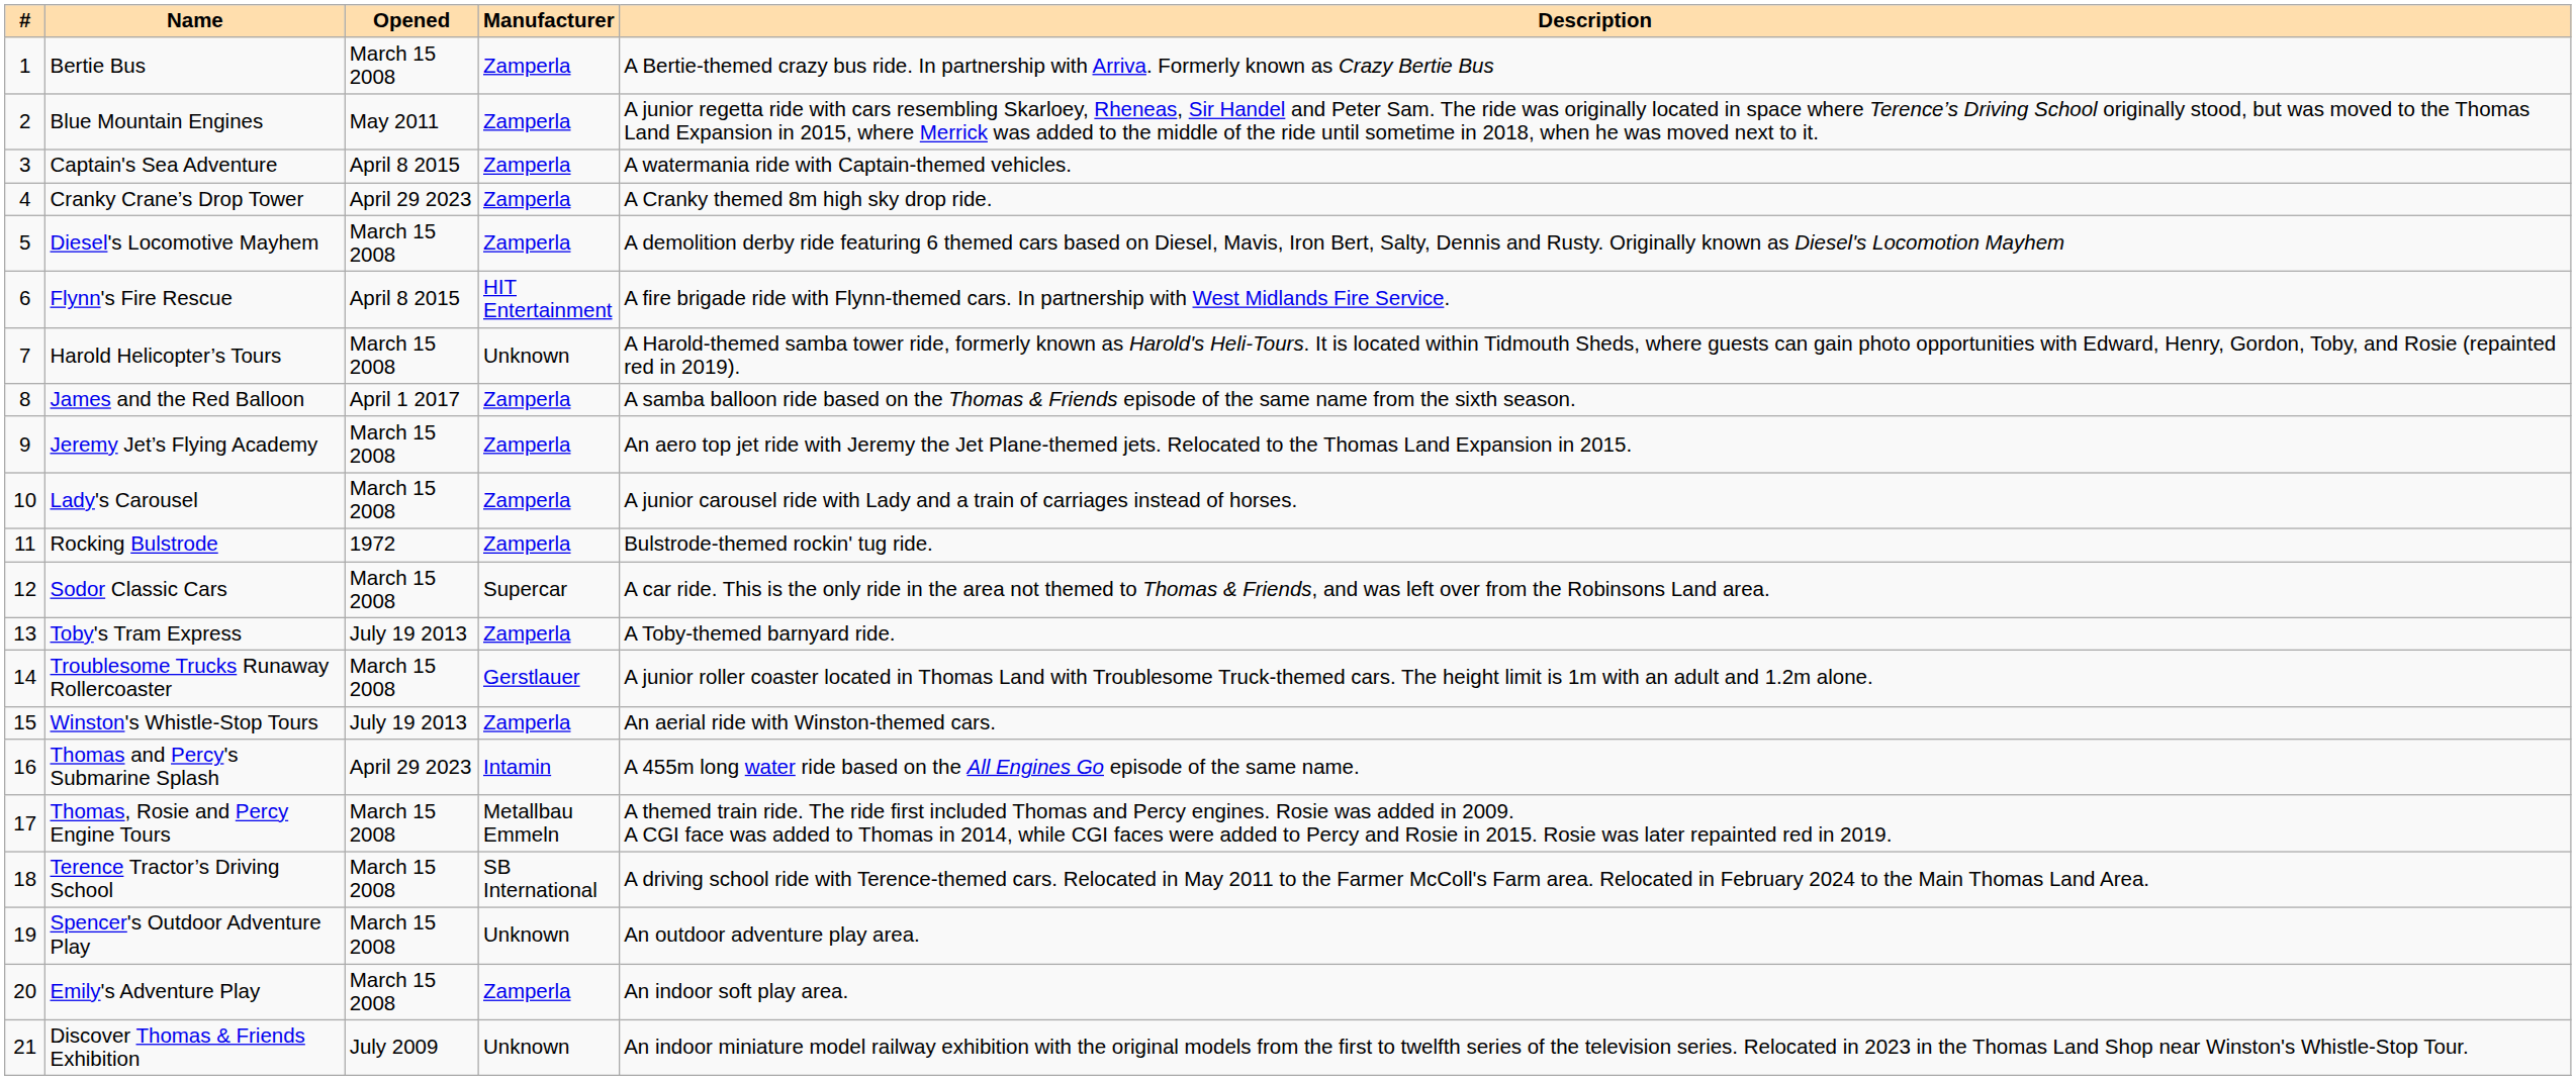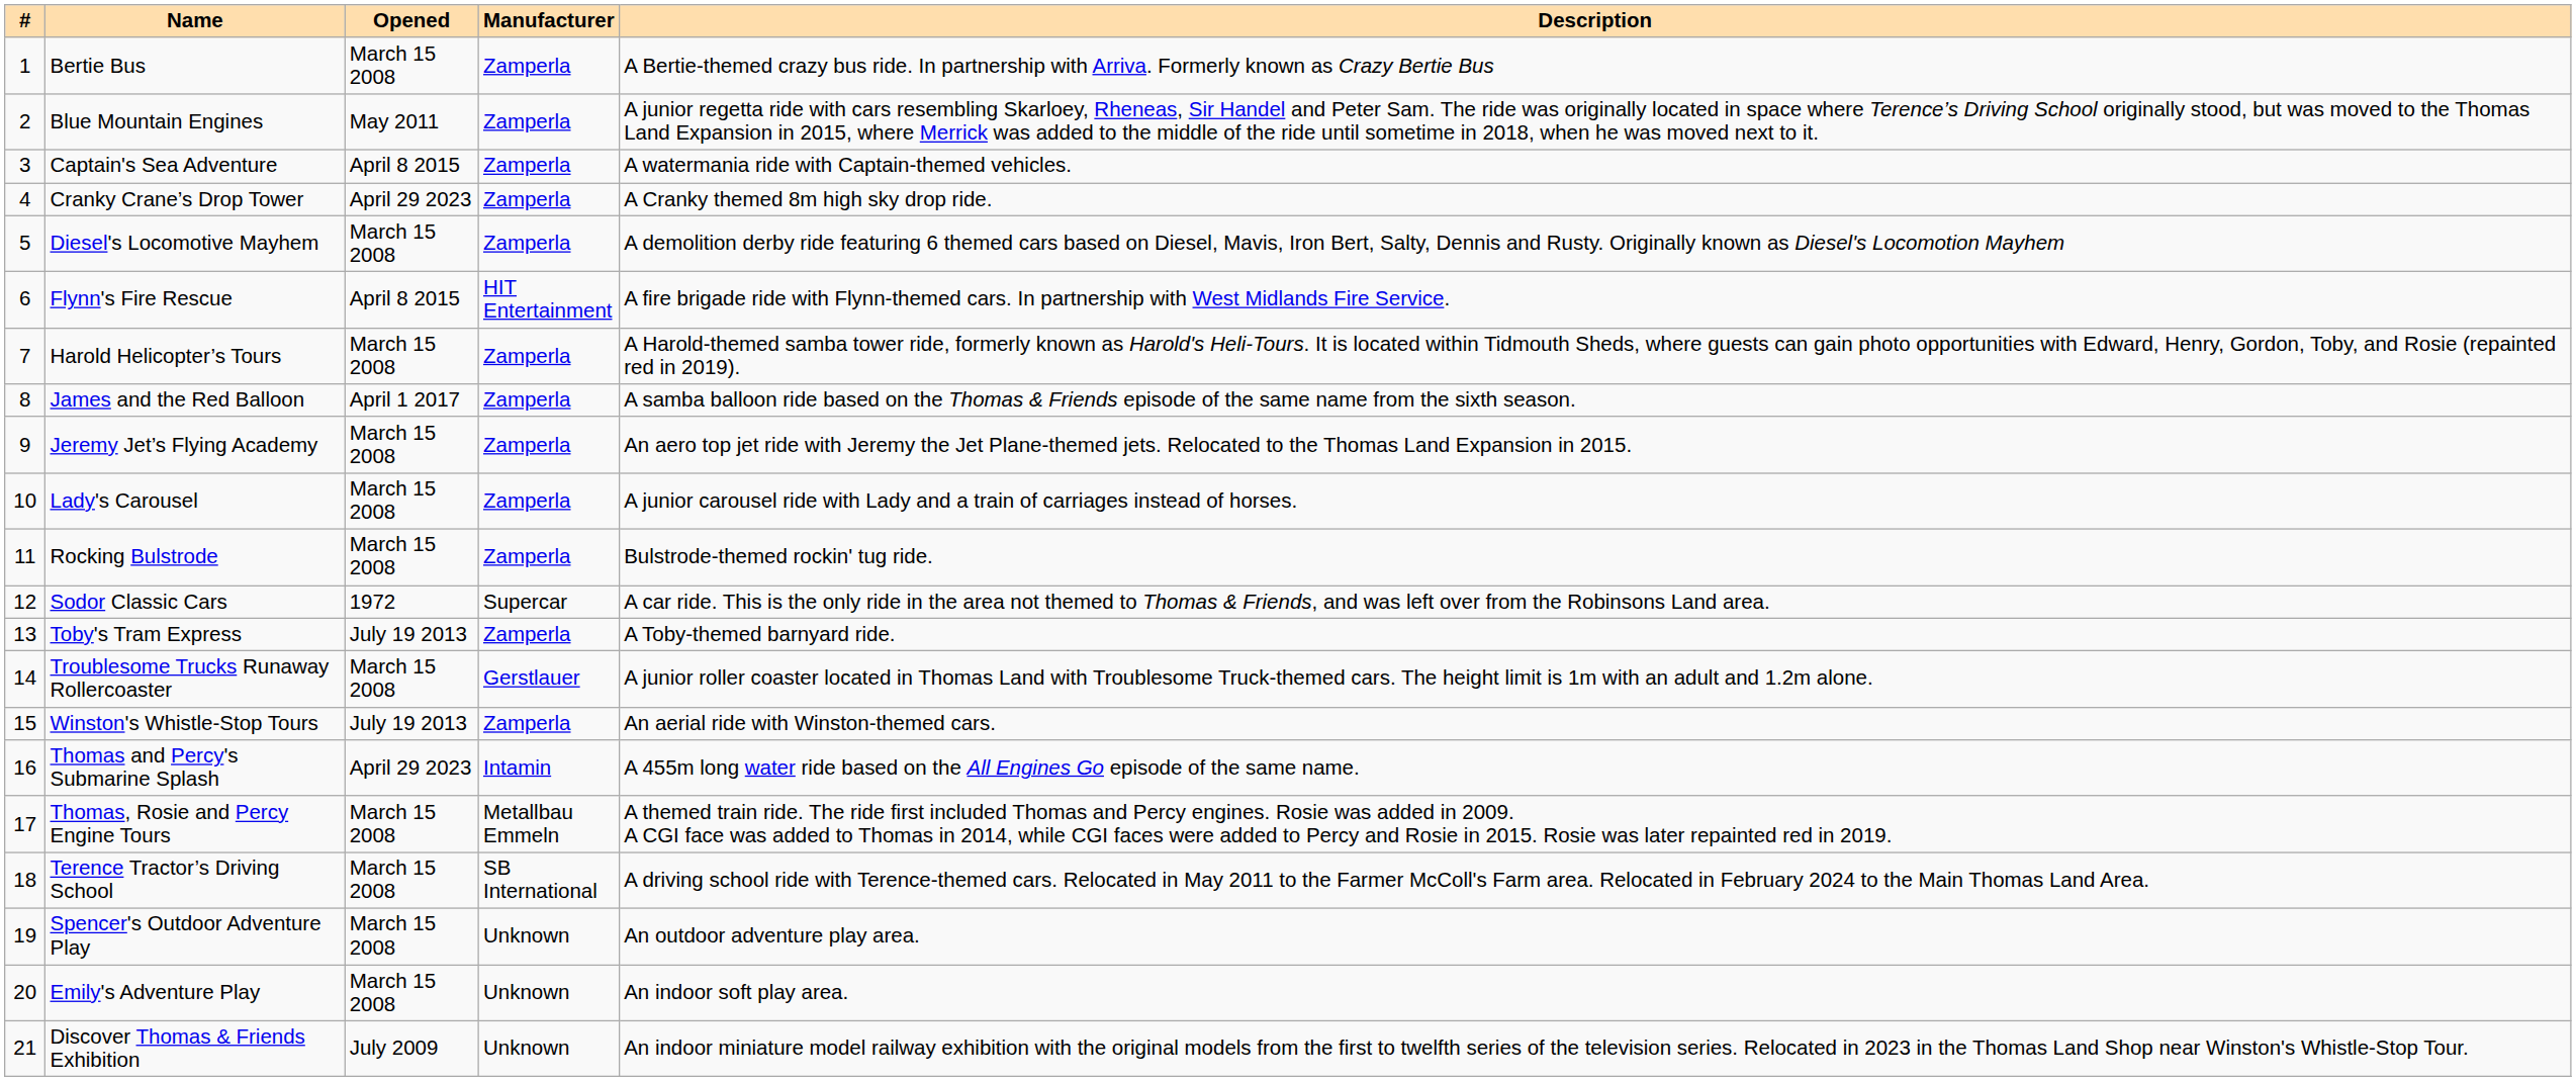Harold Helicopter’s Tours | Manufacturer: Unknown -> Zamperla
Rocking Bulstrode | Opened: 1972 -> March 15 2008
Sodor Classic Cars | Opened: March 15 2008 -> 1972
Emily's Adventure Play | Manufacturer: Zamperla -> Unknown
